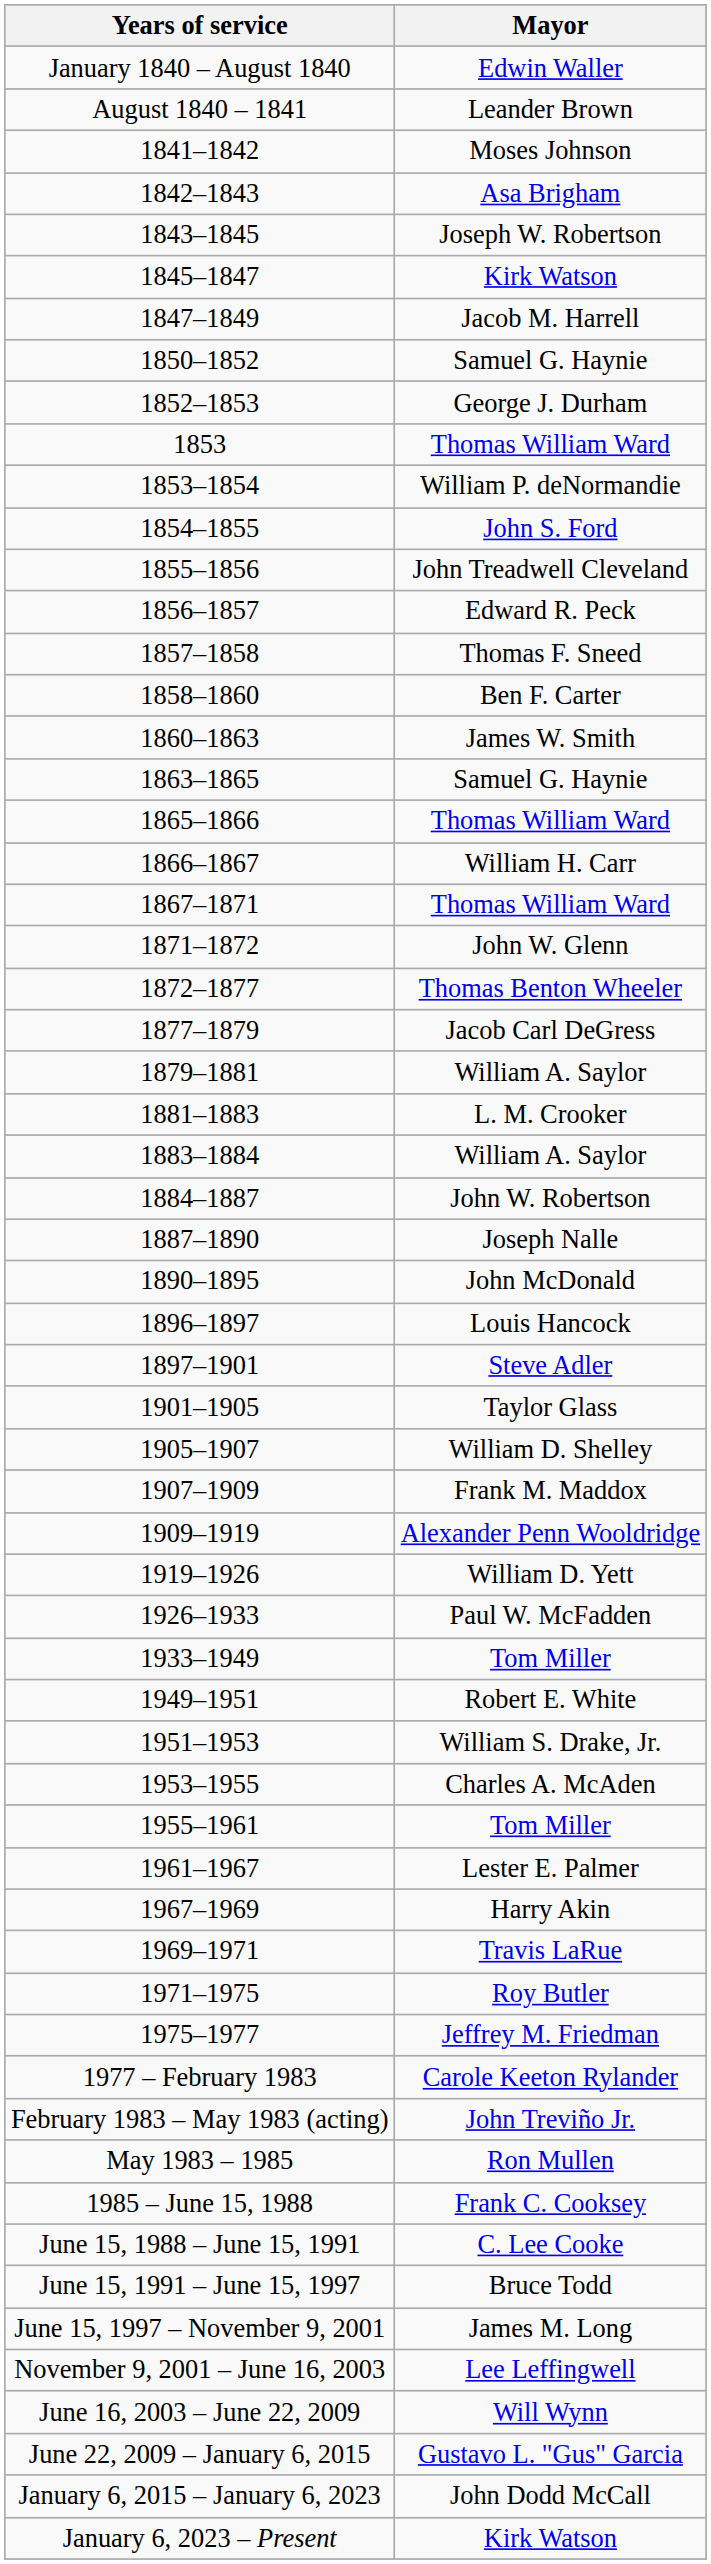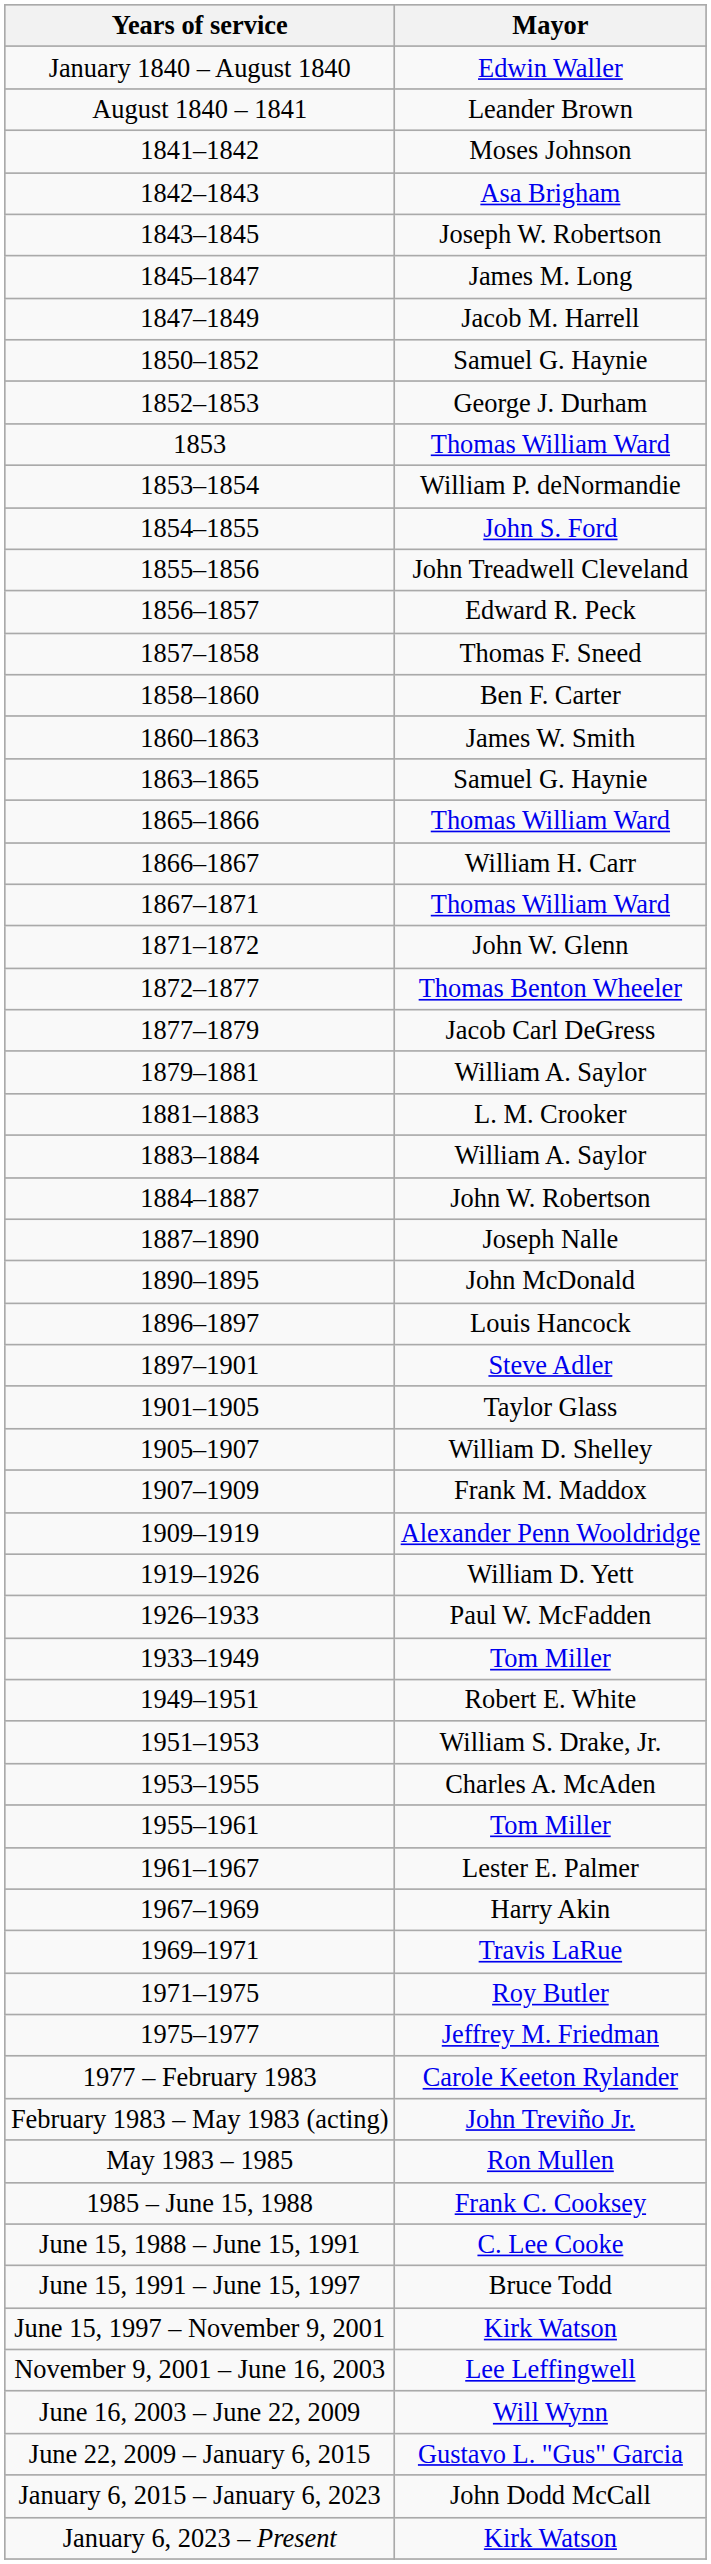row 7 | Mayor: Kirk Watson -> James M. Long
row 56 | Mayor: James M. Long -> Kirk Watson
